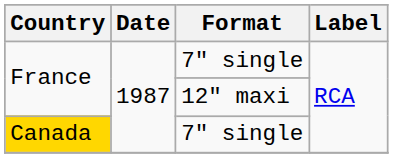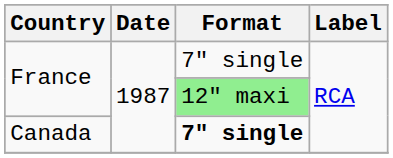France / 12" maxi | Format: no background -> lightgreen background
Canada | Country: gold background -> no background
Canada | Format: normal -> bold
